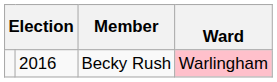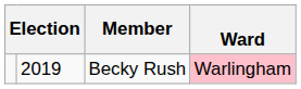Becky Rush | column 2: 2016 -> 2019
